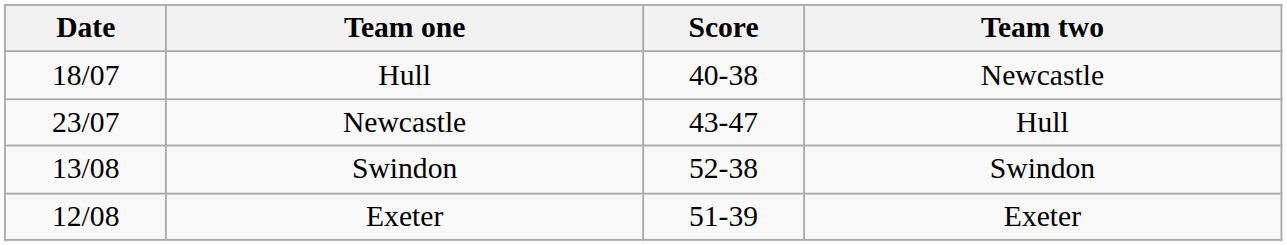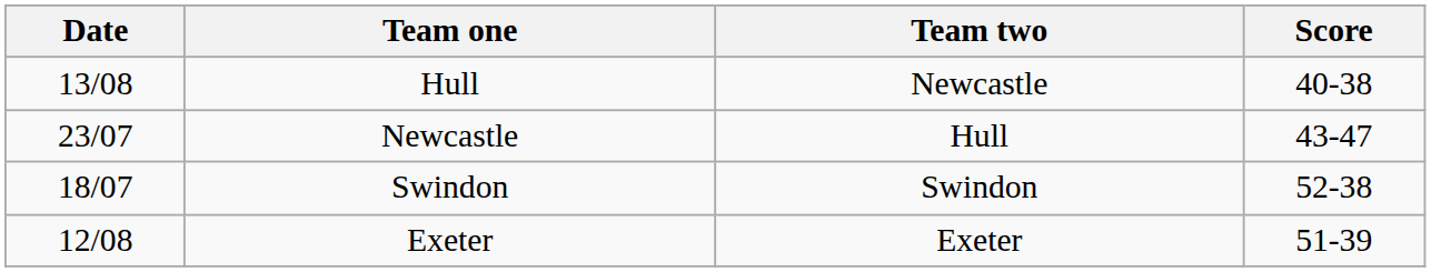columns swapped: Score <-> Team two
row 2 | Date: 18/07 -> 13/08
row 4 | Date: 13/08 -> 18/07
